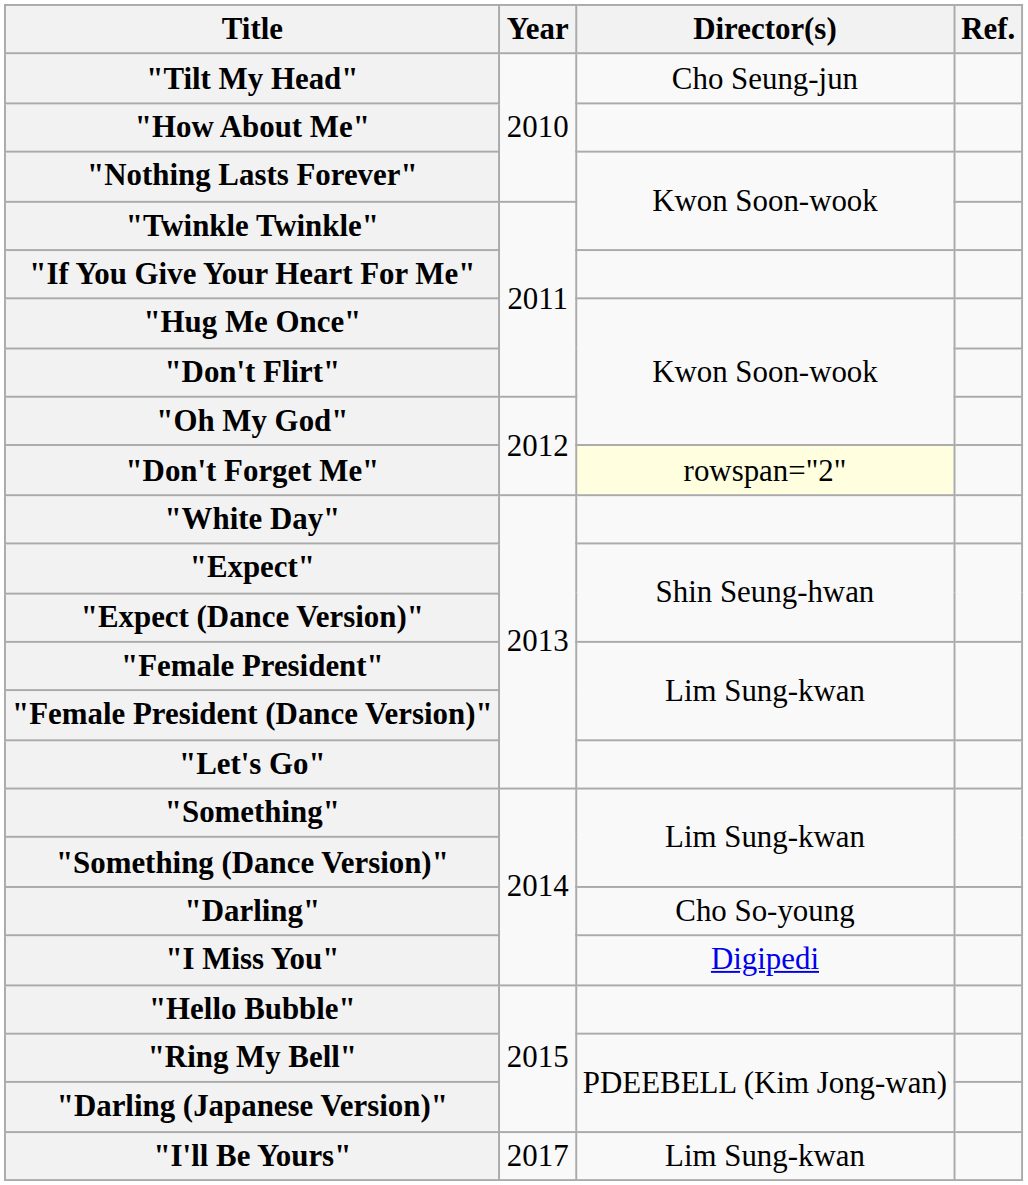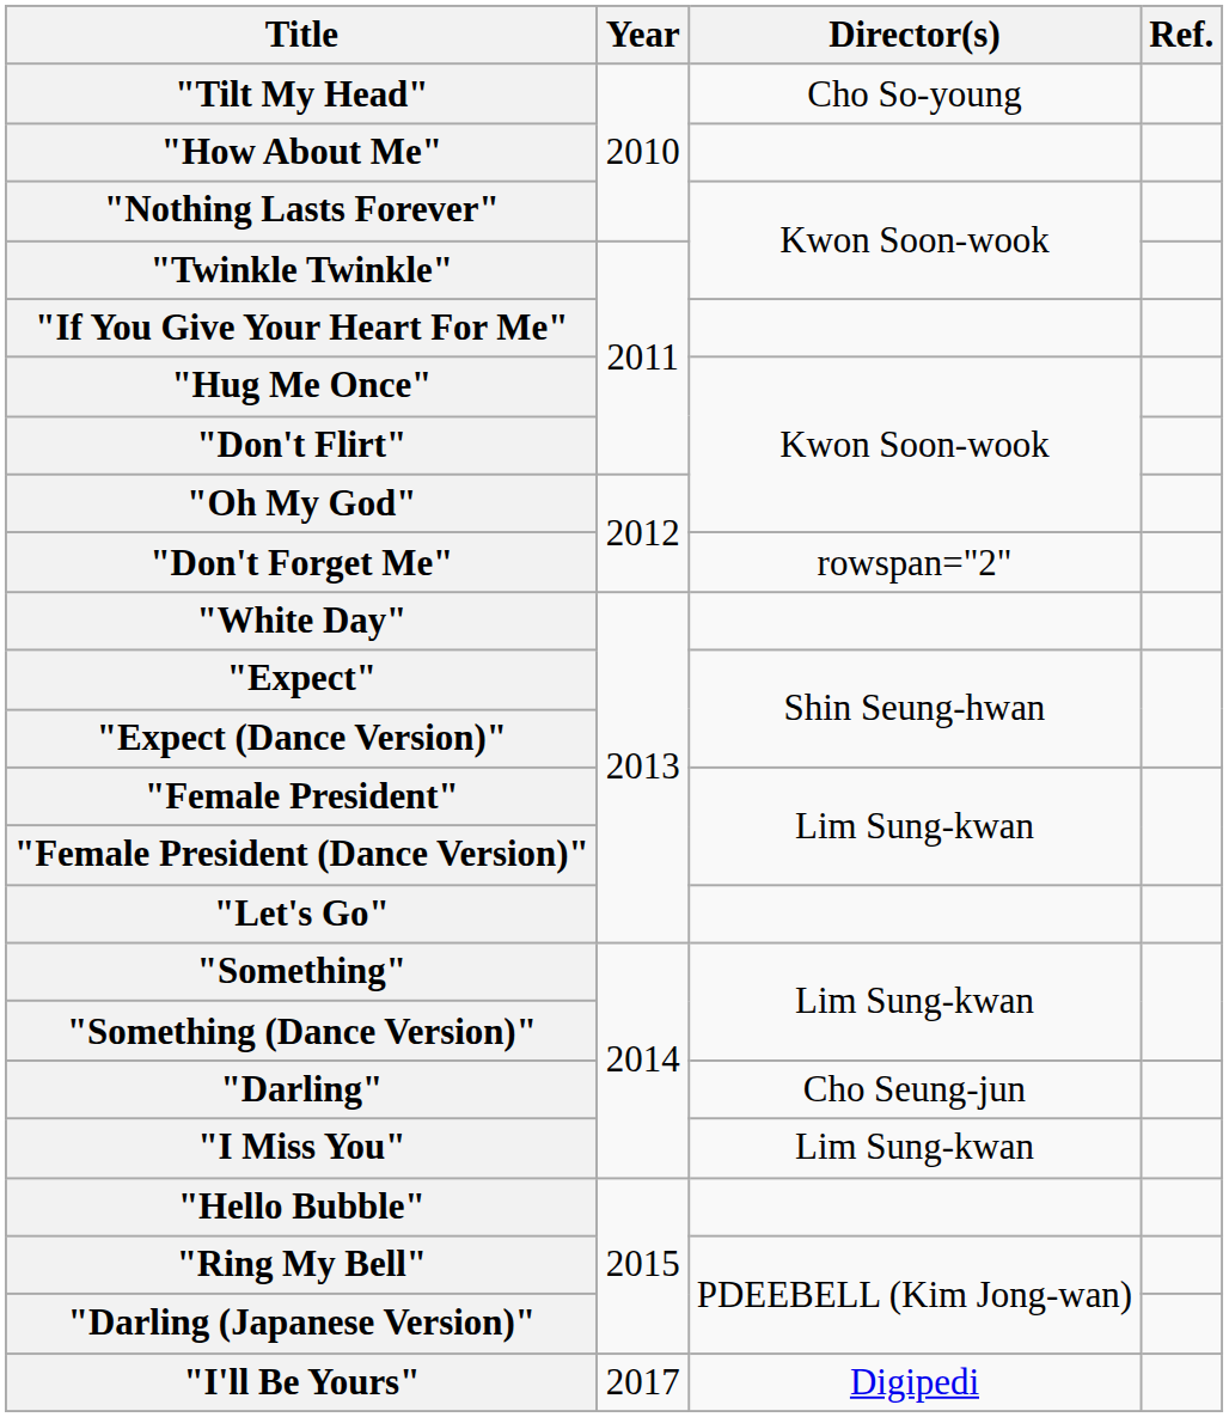"Tilt My Head" | Director(s): Cho Seung-jun -> Cho So-young
"Don't Forget Me" | Director(s): lightyellow background -> no background
"Darling" | Director(s): Cho So-young -> Cho Seung-jun
"I Miss You" | Director(s): Digipedi -> Lim Sung-kwan
"I'll Be Yours" | Director(s): Lim Sung-kwan -> Digipedi
